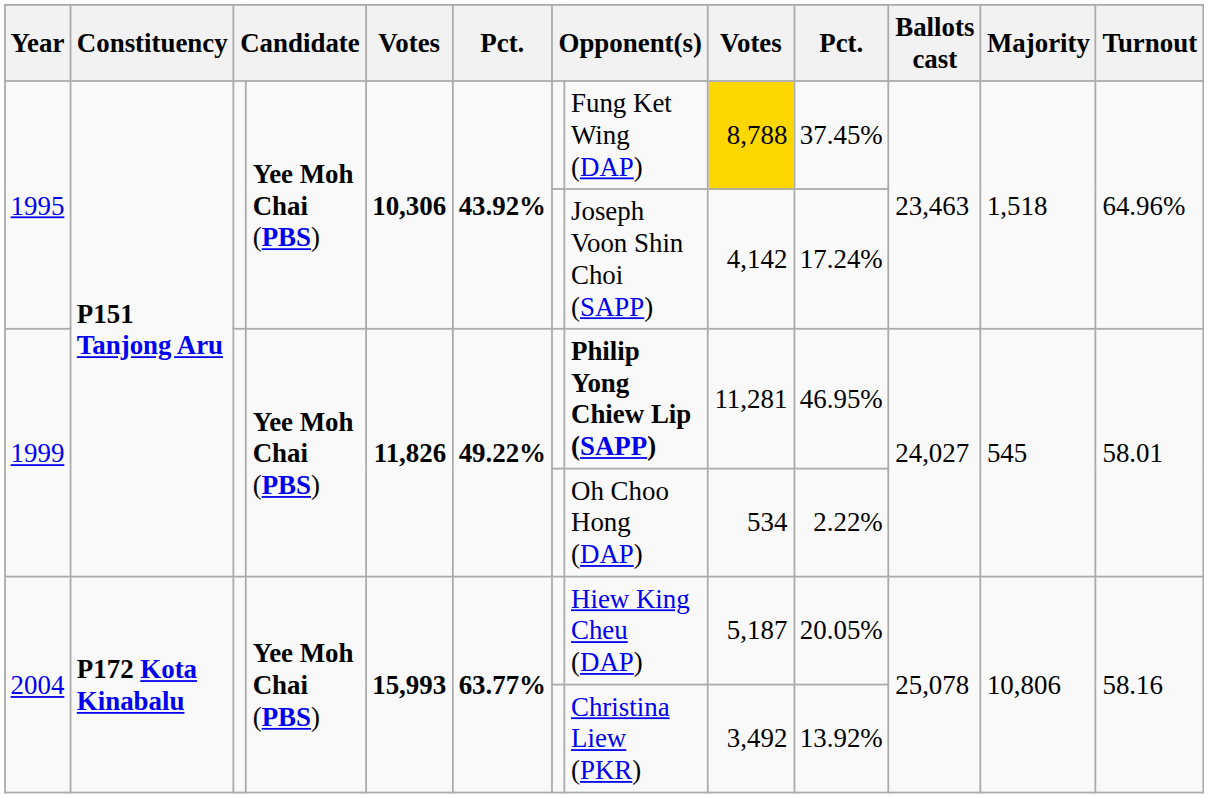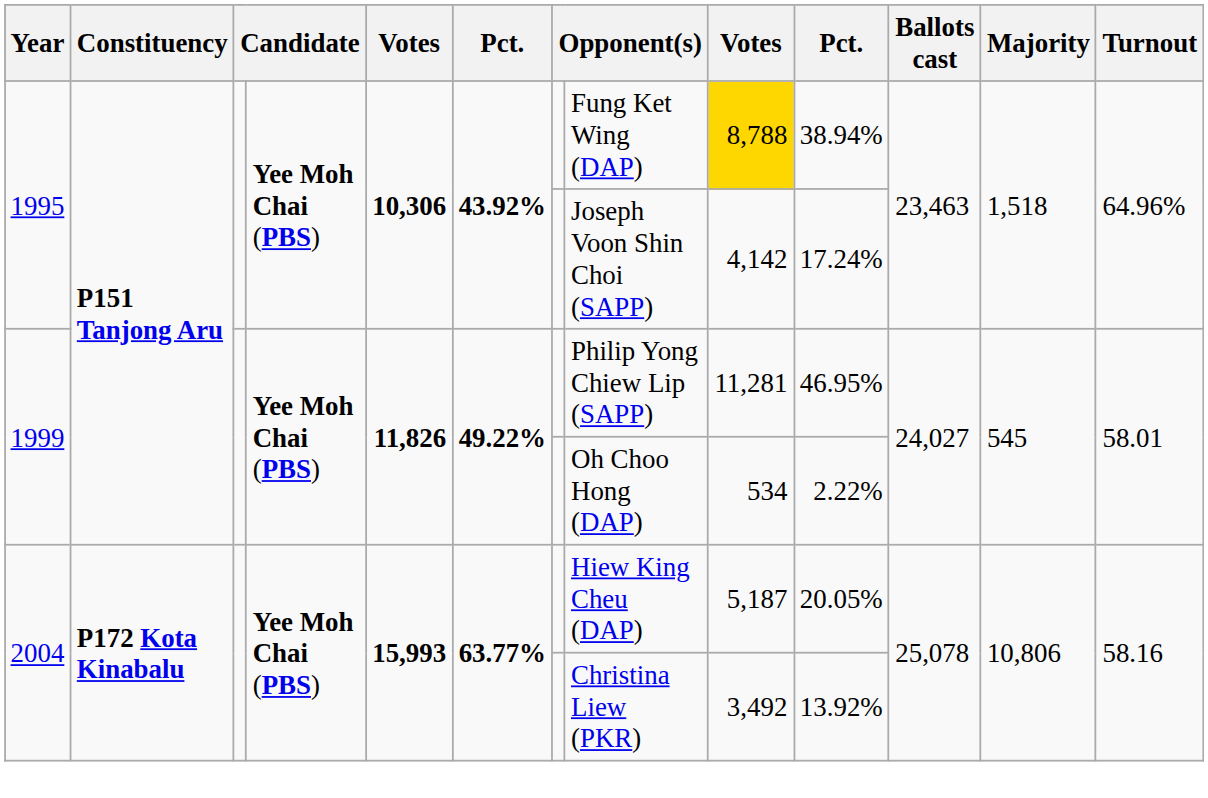row 2 | column 10: 37.45% -> 38.94%
row 4 | column 8: bold -> normal
